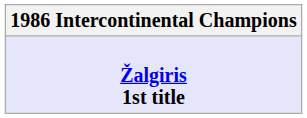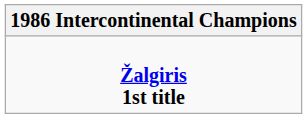row 2 | column 1: lavender background -> no background
